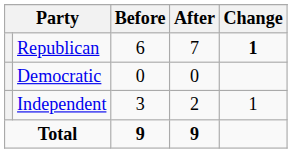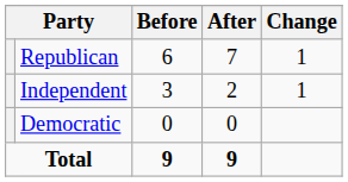Republican | Change: bold -> normal
rows swapped: Independent <-> Democratic
